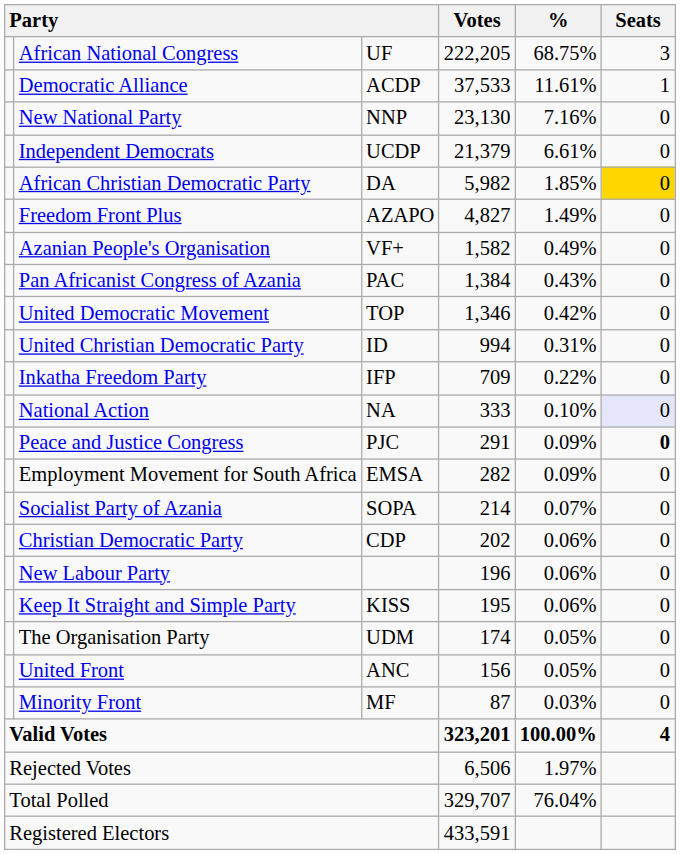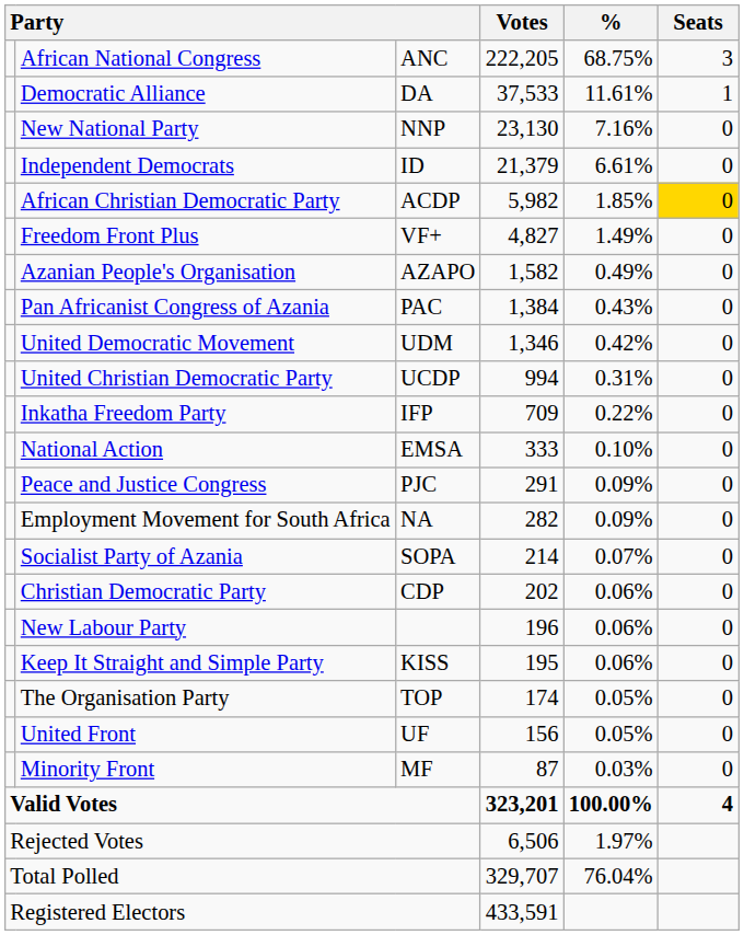African National Congress | column 3: UF -> ANC
Democratic Alliance | column 3: ACDP -> DA
Independent Democrats | column 3: UCDP -> ID
African Christian Democratic Party | column 3: DA -> ACDP
Freedom Front Plus | column 3: AZAPO -> VF+
Azanian People's Organisation | column 3: VF+ -> AZAPO
United Democratic Movement | column 3: TOP -> UDM
United Christian Democratic Party | column 3: ID -> UCDP
National Action | column 3: NA -> EMSA
National Action | Seats: lavender background -> no background
Peace and Justice Congress | Seats: bold -> normal
Employment Movement for South Africa | column 3: EMSA -> NA
The Organisation Party | column 3: UDM -> TOP
United Front | column 3: ANC -> UF
